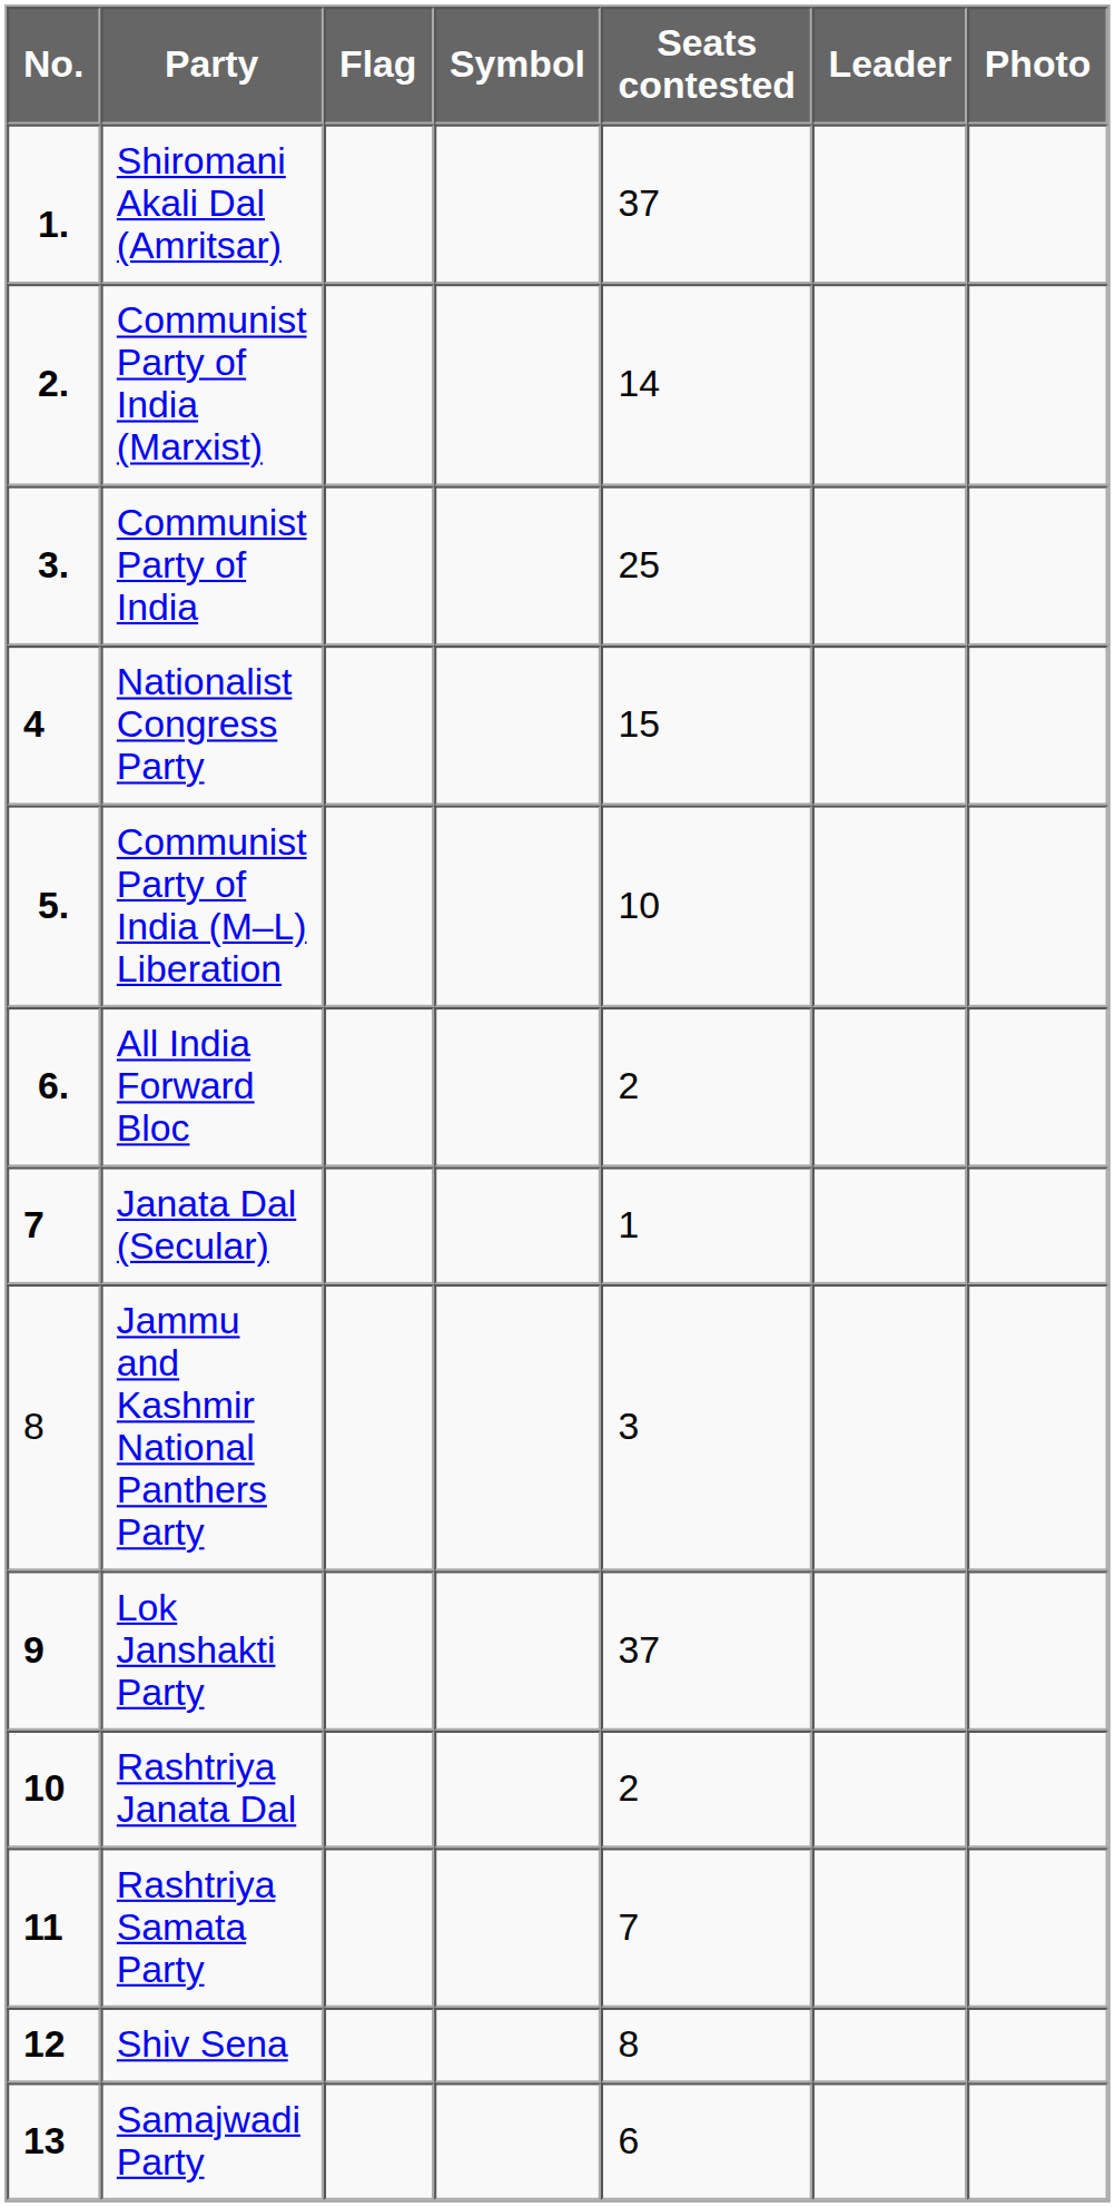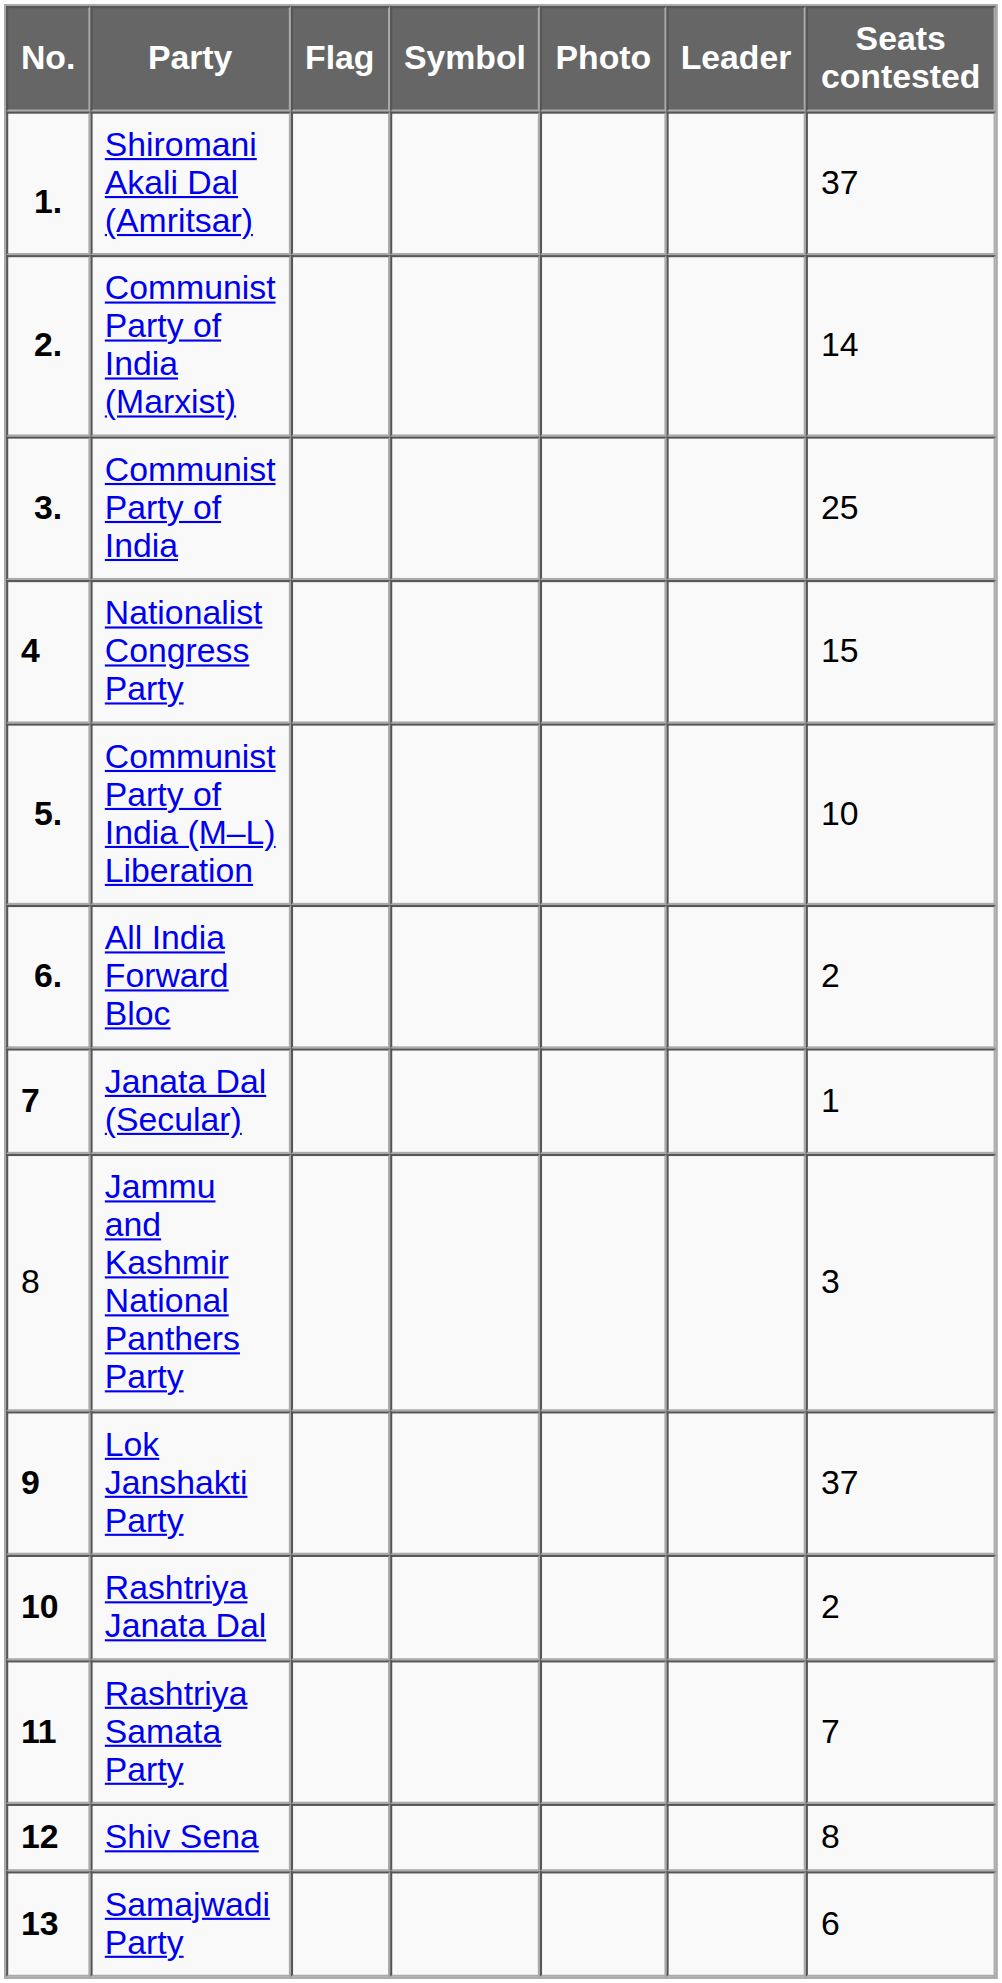columns swapped: Photo <-> Seats contested
